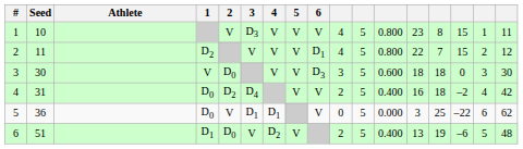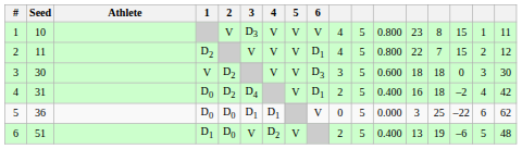row 4 | 2: D0 -> D2
row 5 | 6: V -> D1
row 6 | 2: V -> D0
